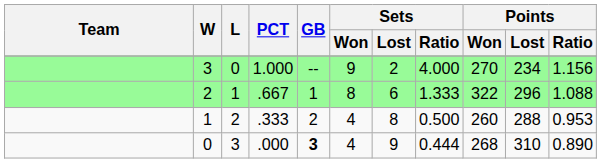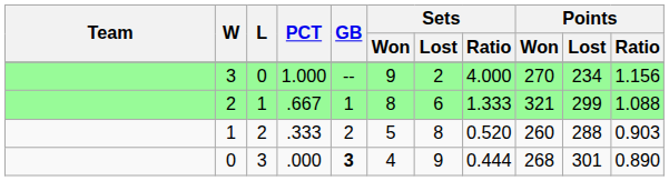row 4 | Points / Won: 322 -> 321
row 4 | Points / Lost: 296 -> 299
row 5 | Sets / Won: 4 -> 5
row 5 | Sets / Ratio: 0.500 -> 0.520
row 5 | Points / Ratio: 0.953 -> 0.903
row 6 | Points / Lost: 310 -> 301
